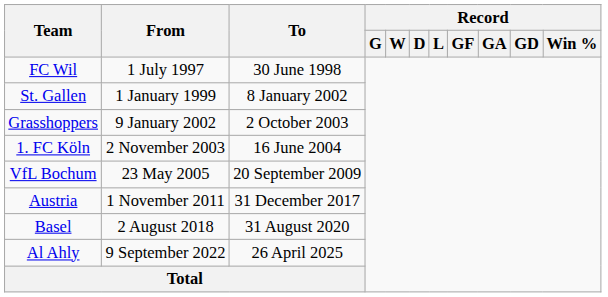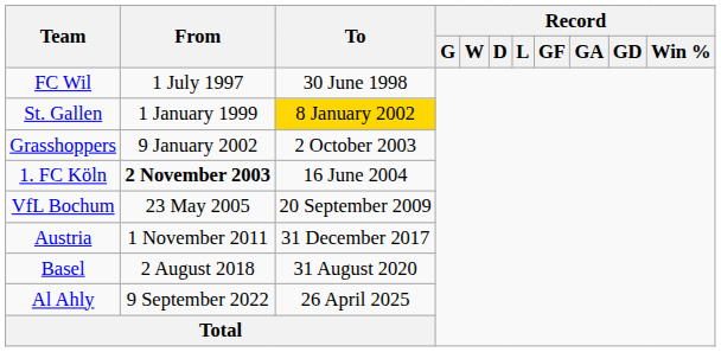St. Gallen | To: no background -> gold background
1. FC Köln | From: normal -> bold
